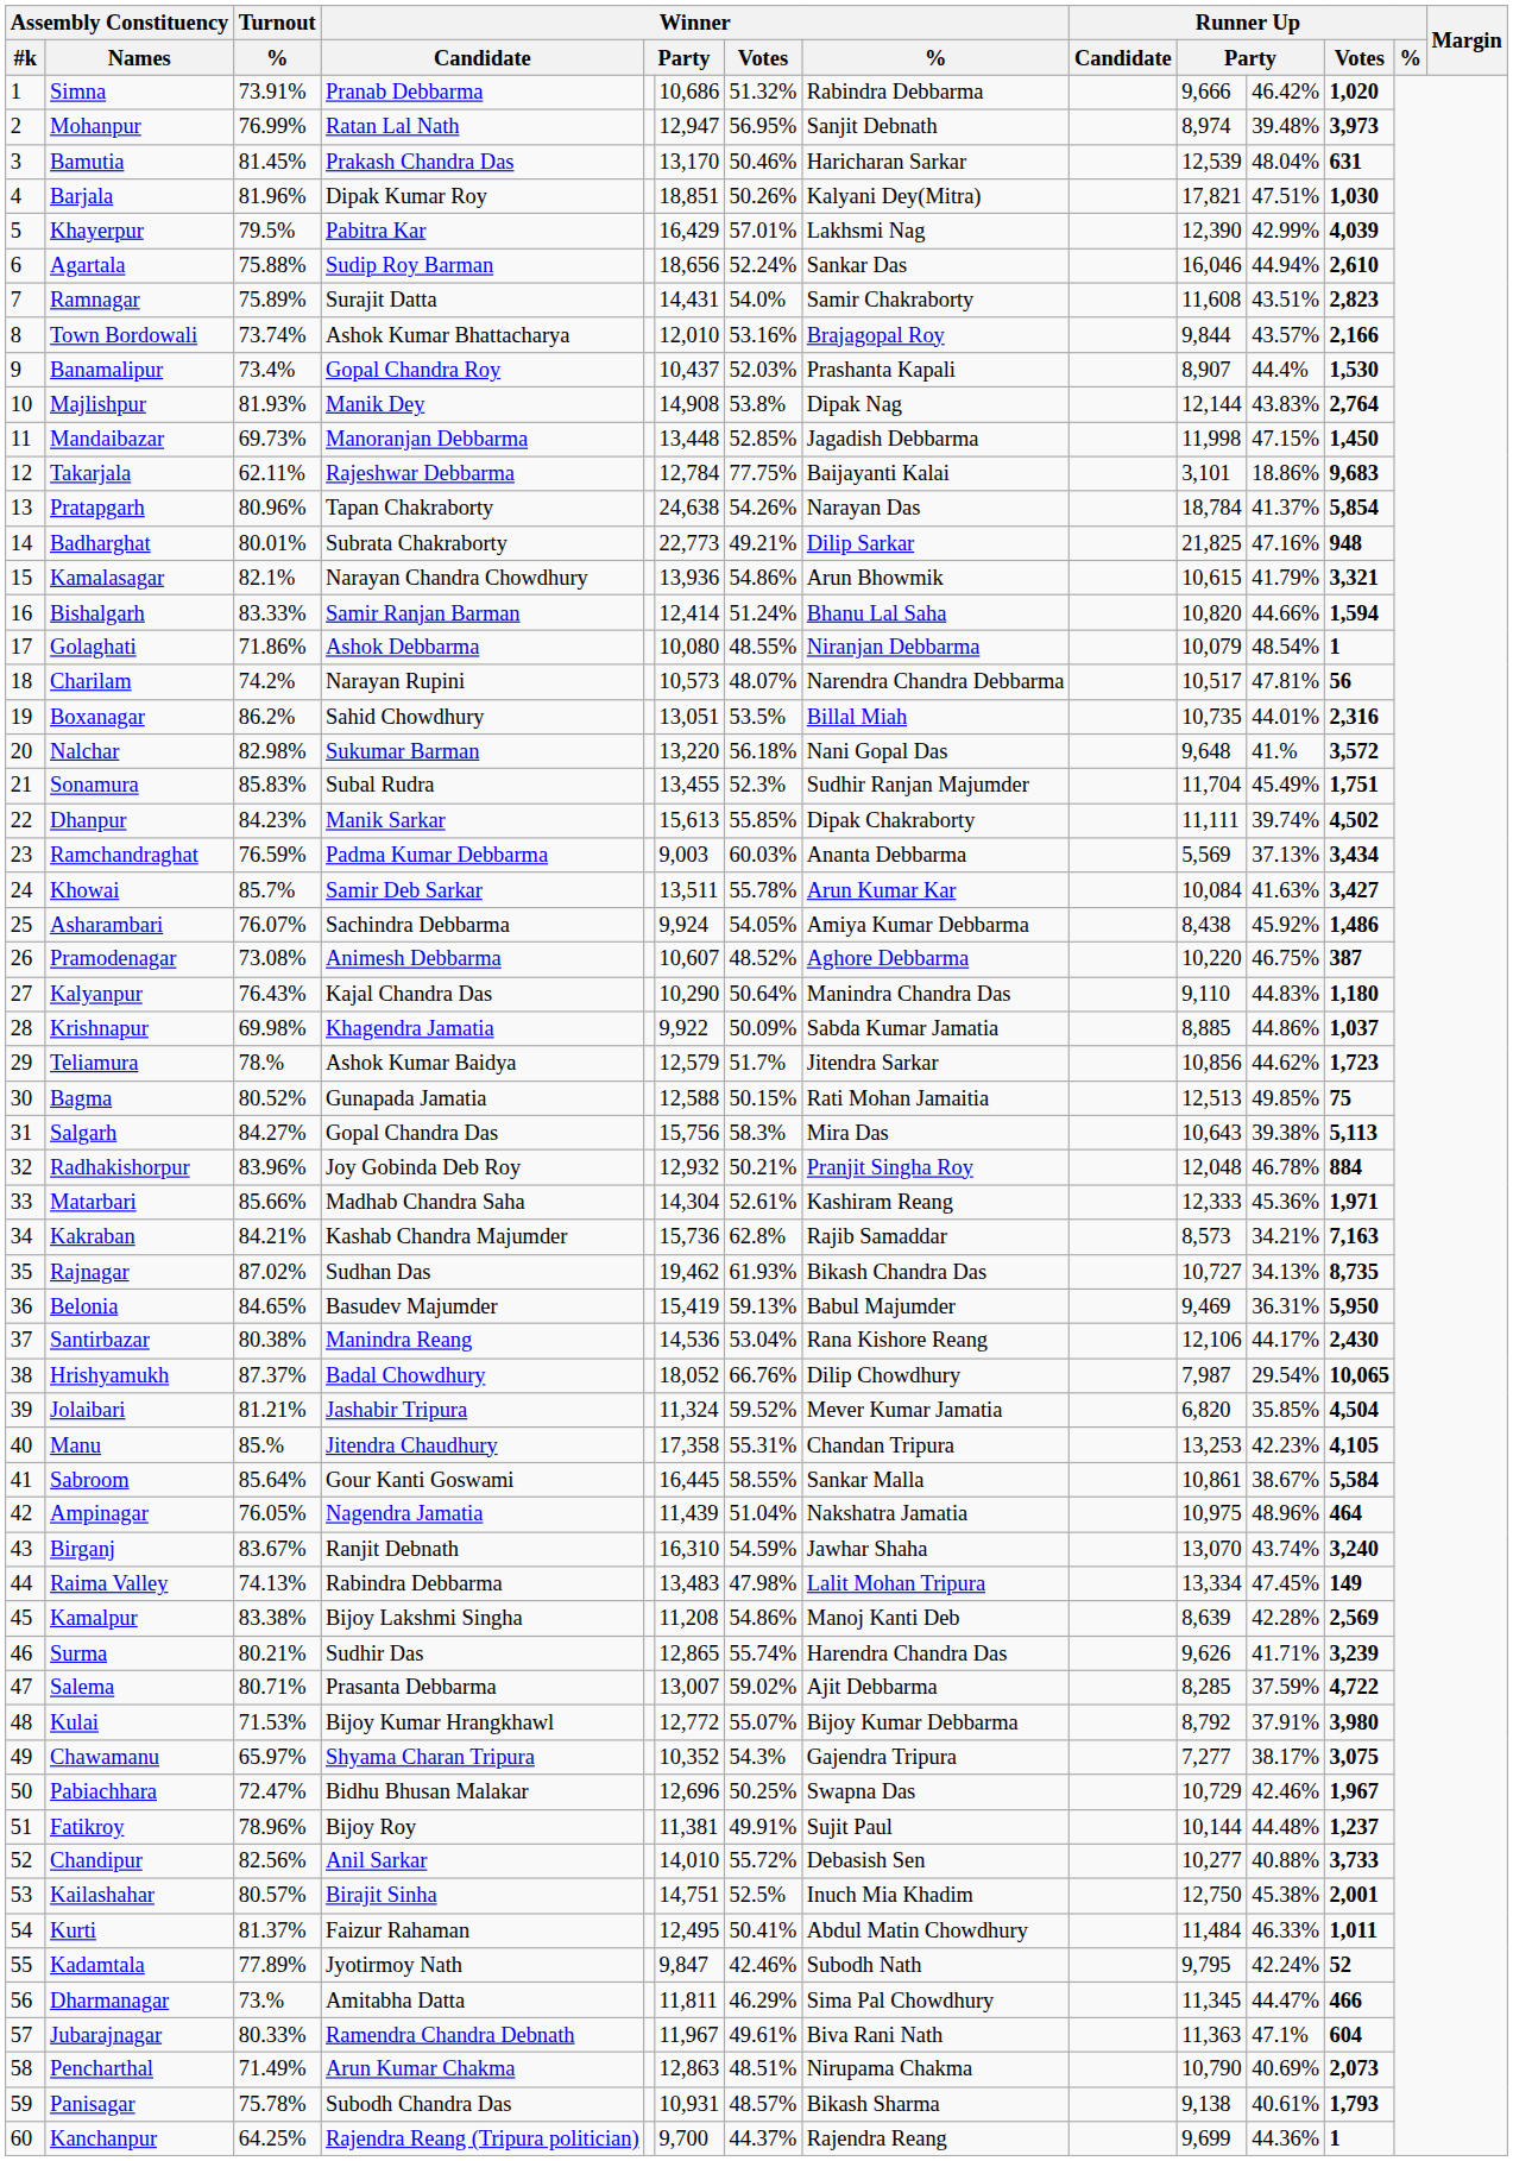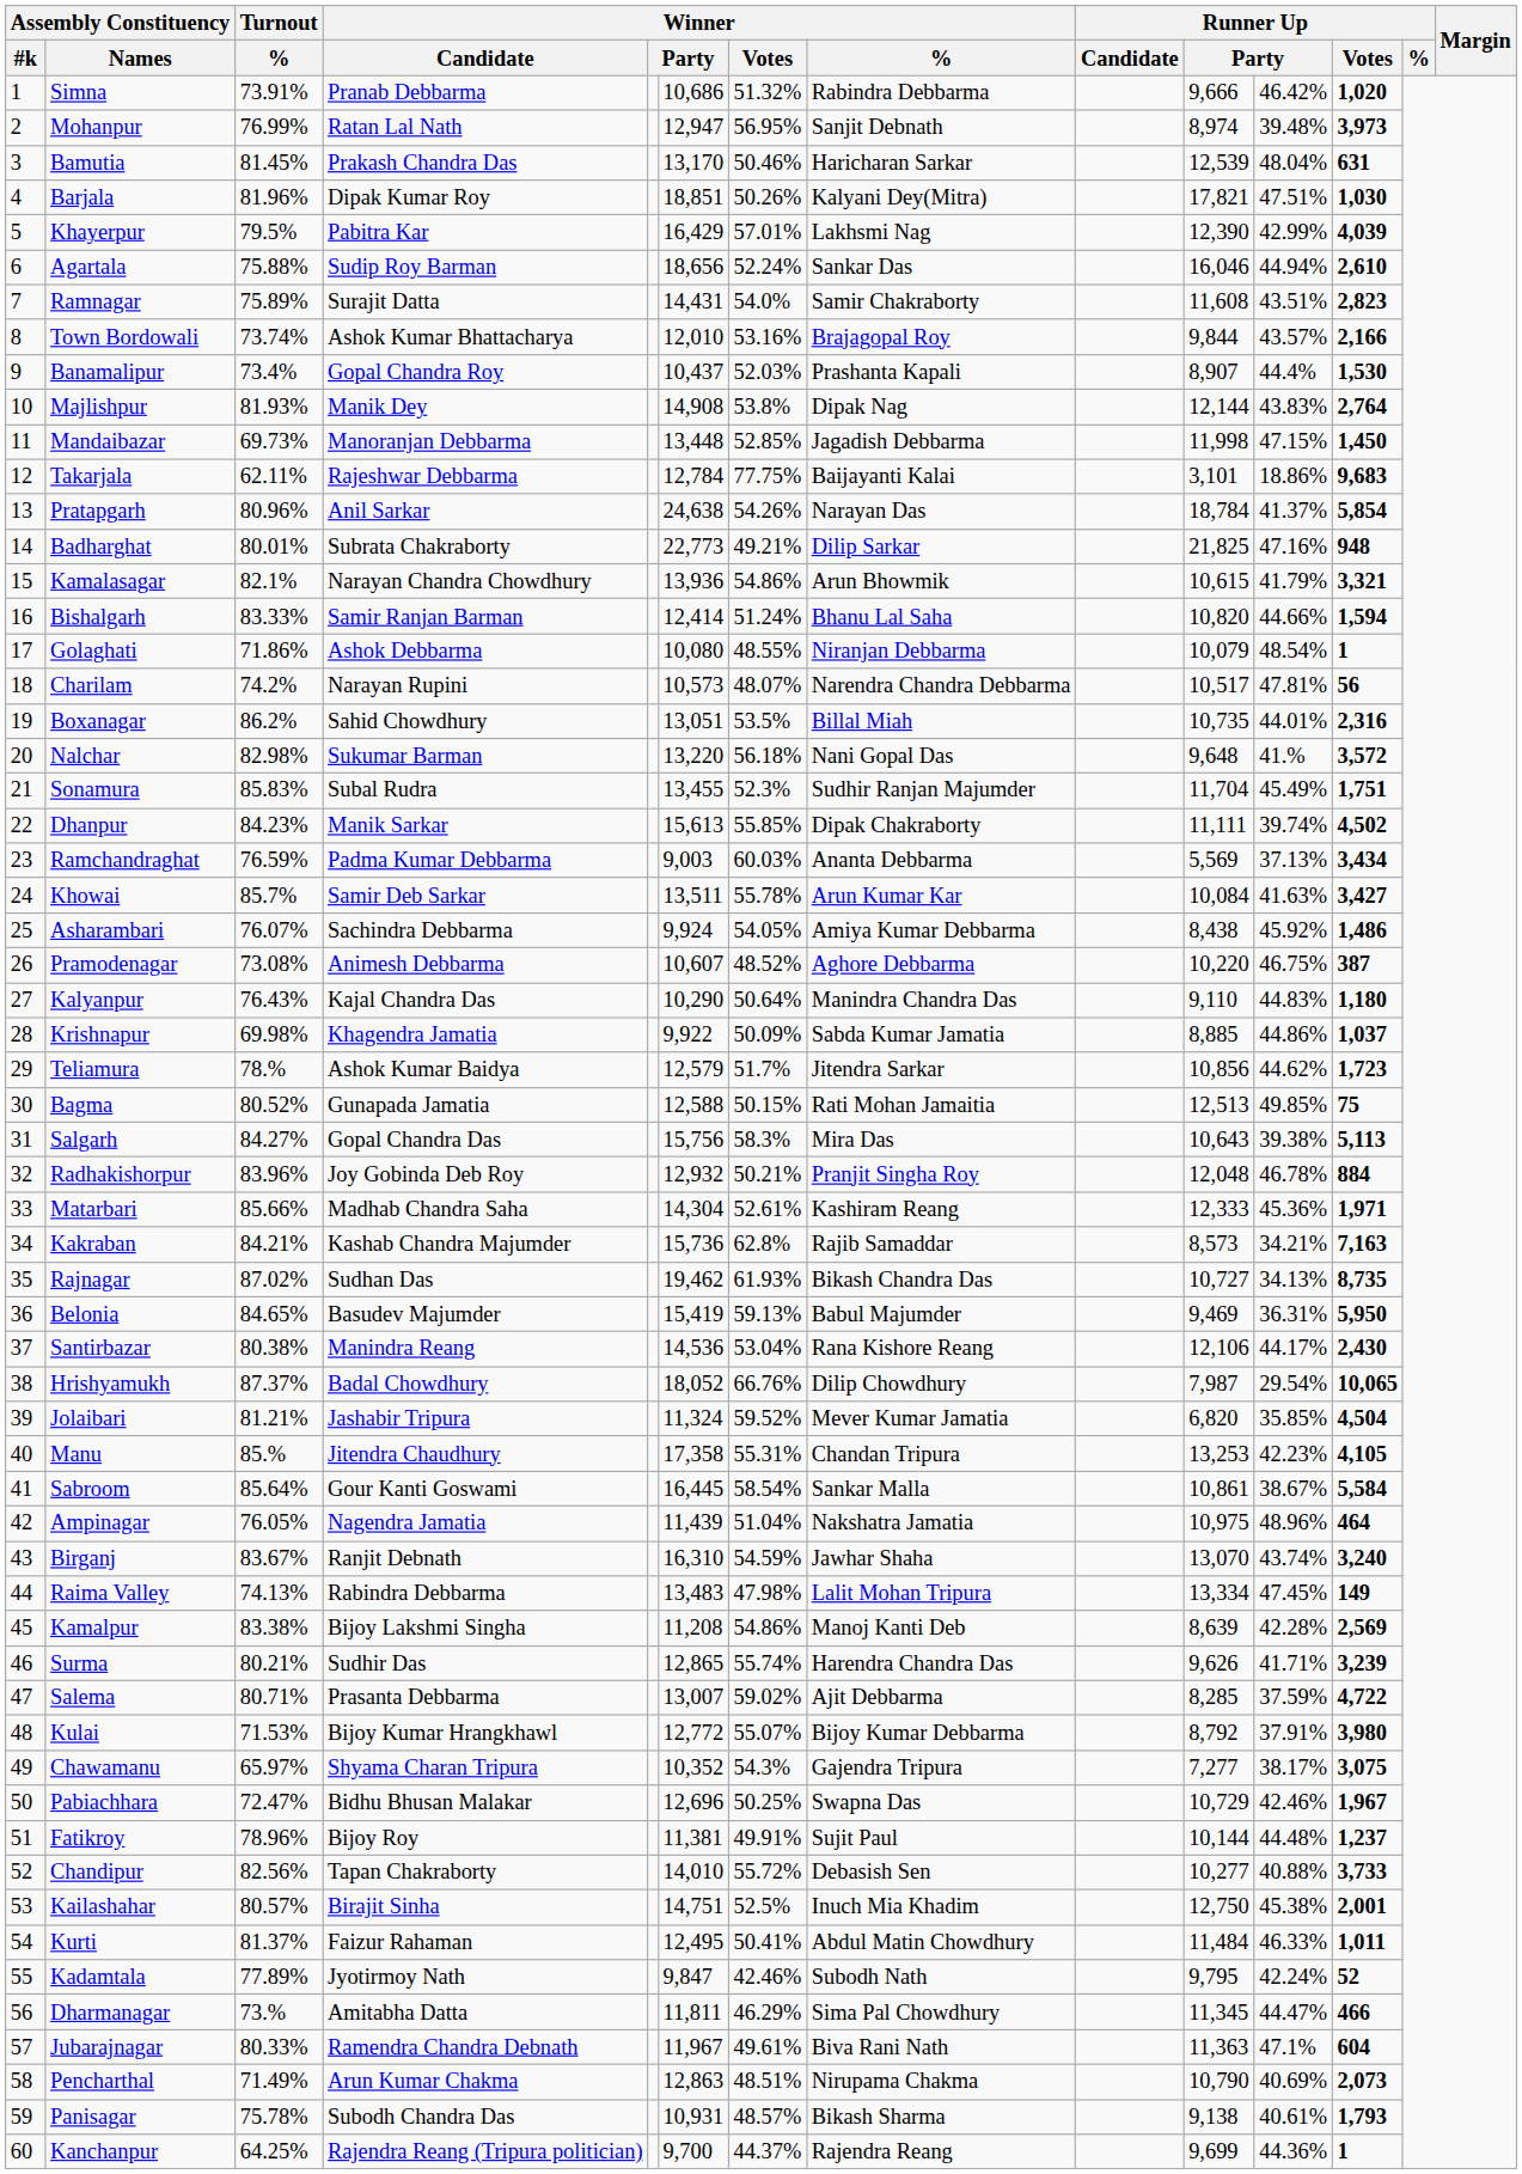Pratapgarh | Winner / Candidate: Tapan Chakraborty -> Anil Sarkar
Sabroom | Winner / Votes: 58.55% -> 58.54%
Chandipur | Winner / Candidate: Anil Sarkar -> Tapan Chakraborty
